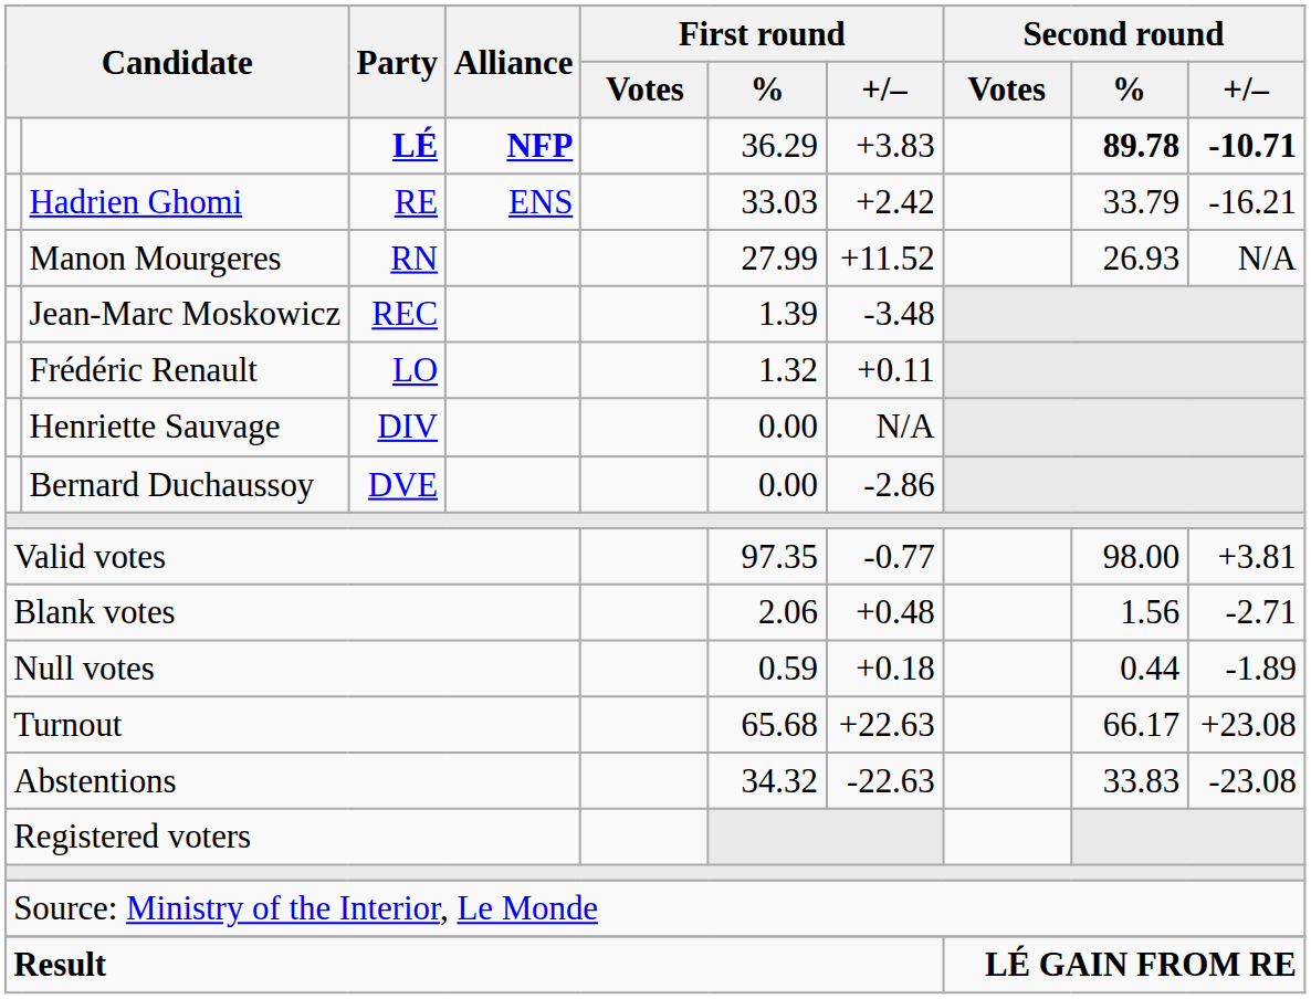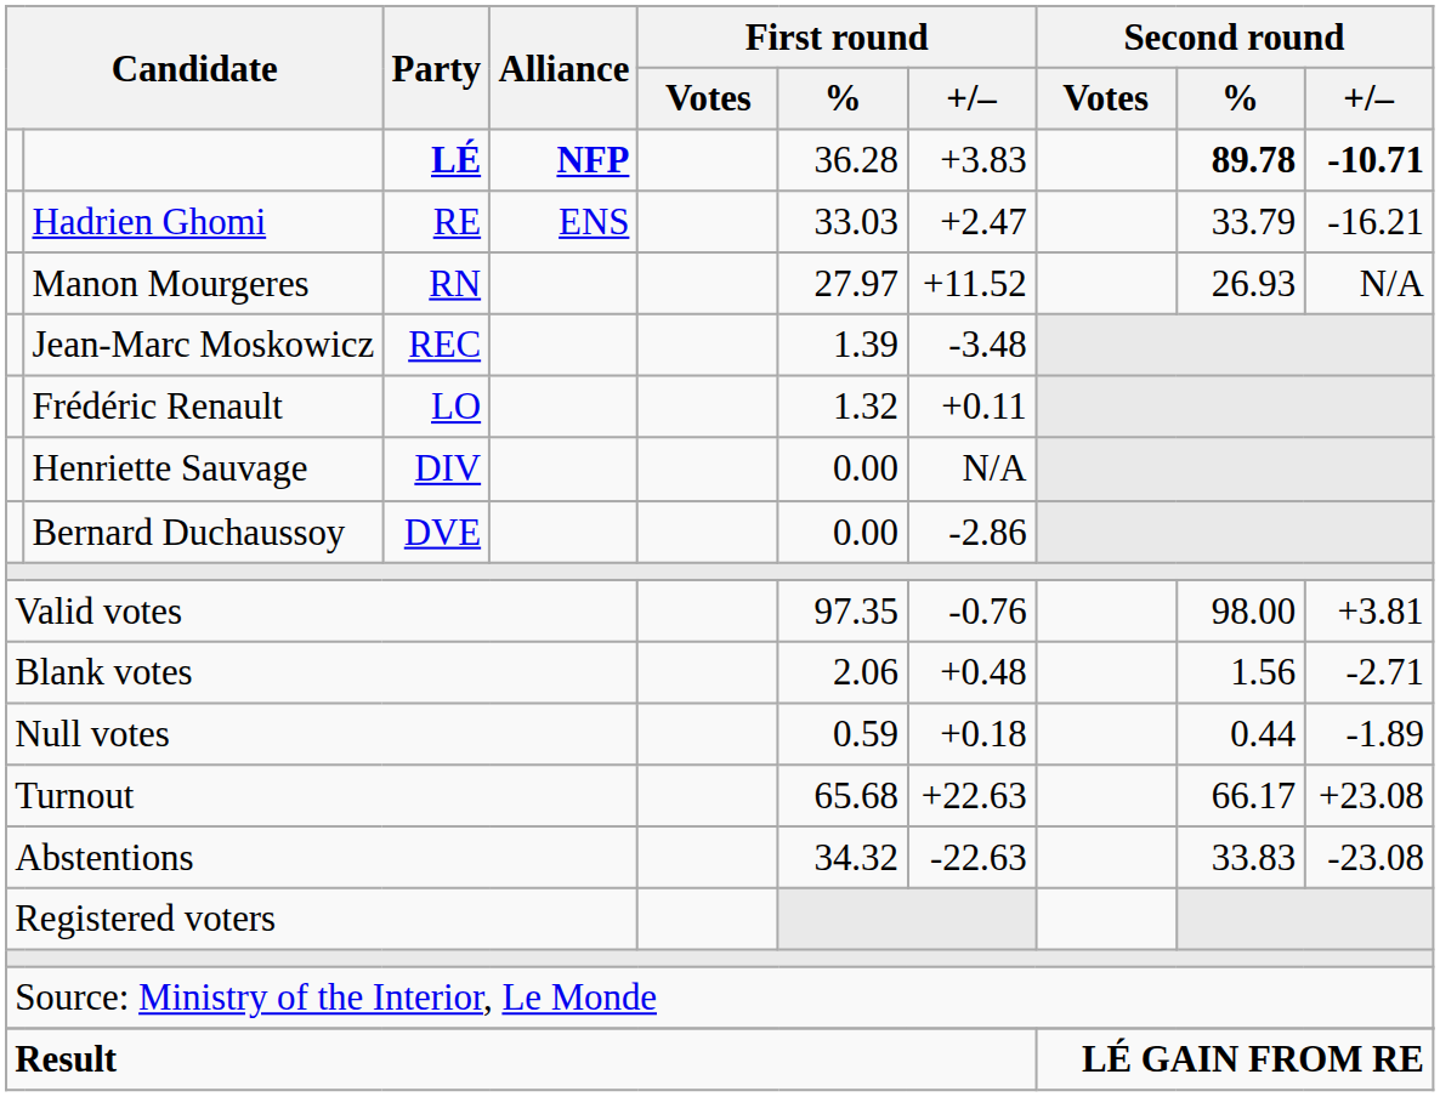LÉ | First round / %: 36.29 -> 36.28
RE | First round / +/–: +2.42 -> +2.47
RN | First round / %: 27.99 -> 27.97
Valid votes | First round / +/–: -0.77 -> -0.76
